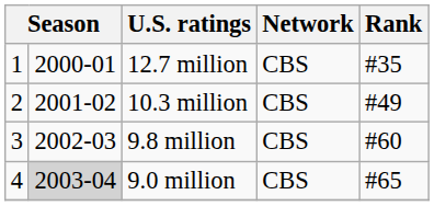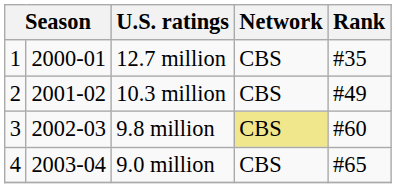9.8 million | Network: no background -> khaki background
9.0 million | column 2: lightgrey background -> no background
